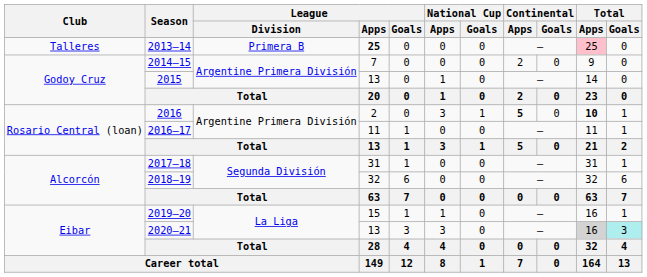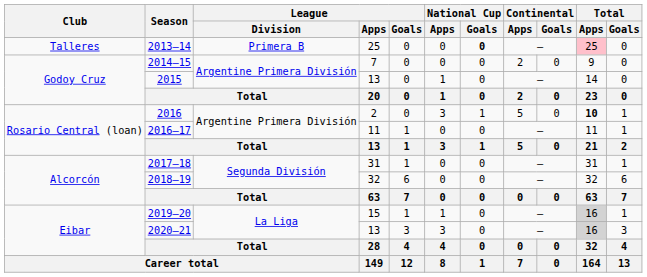2013–14 | League / Apps: bold -> normal
2013–14 | National Cup / Goals: normal -> bold
2016 | Continental / Apps: bold -> normal
2019–20 | Total / Apps: no background -> lightgrey background
2020–21 | Total / Goals: paleturquoise background -> no background
